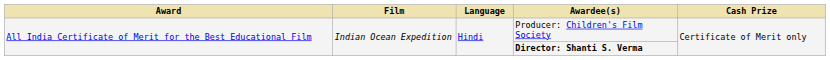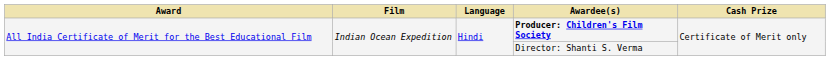row 2 | Awardee(s): normal -> bold
row 3 | Awardee(s): bold -> normal
